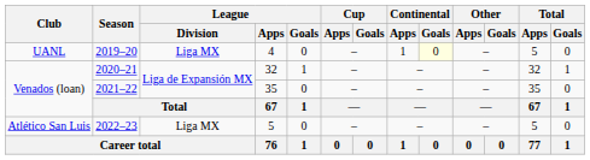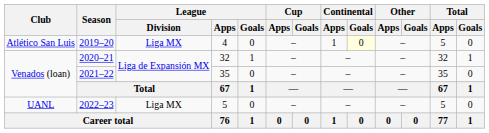2019–20 | Club: UANL -> Atlético San Luis
2022–23 | Club: Atlético San Luis -> UANL
